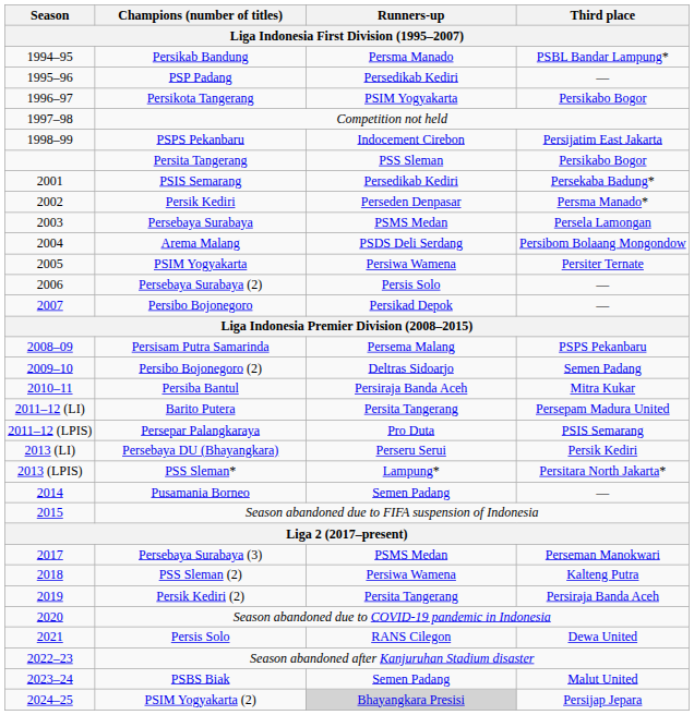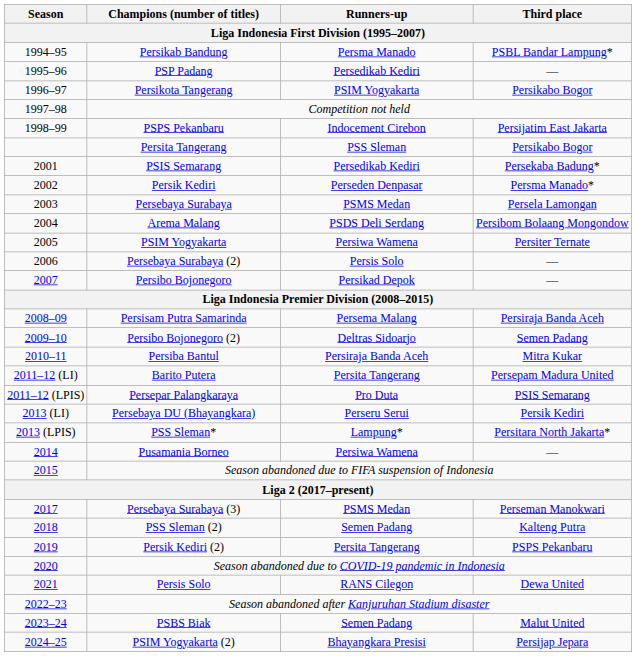Persisam Putra Samarinda | Third place: PSPS Pekanbaru -> Persiraja Banda Aceh
Pusamania Borneo | Runners-up: Semen Padang -> Persiwa Wamena
PSS Sleman (2) | Runners-up: Persiwa Wamena -> Semen Padang
Persik Kediri (2) | Third place: Persiraja Banda Aceh -> PSPS Pekanbaru
PSIM Yogyakarta (2) | Runners-up: lightgrey background -> no background
